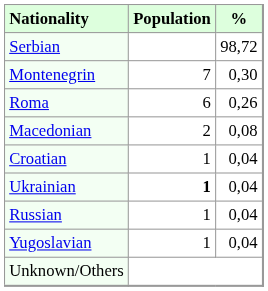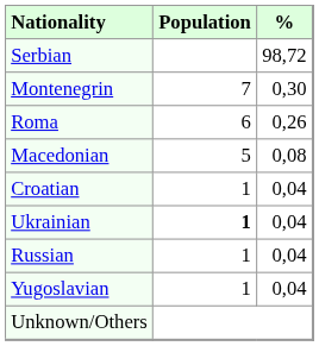Macedonian | Population: 2 -> 5
